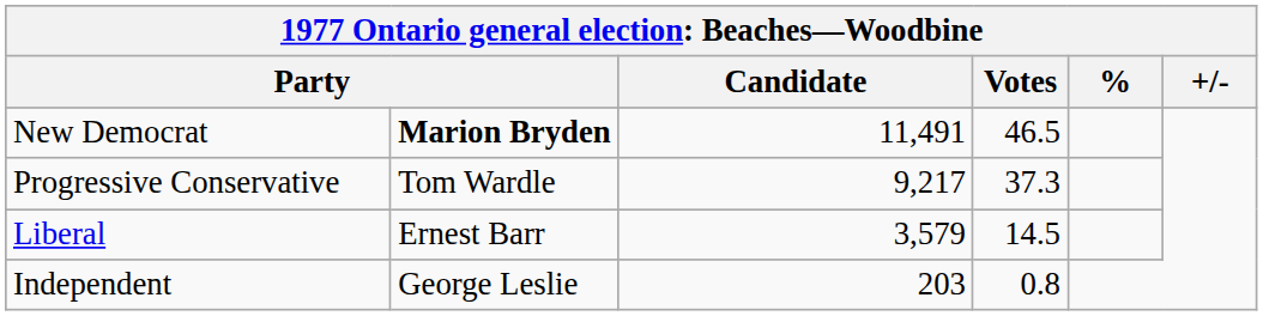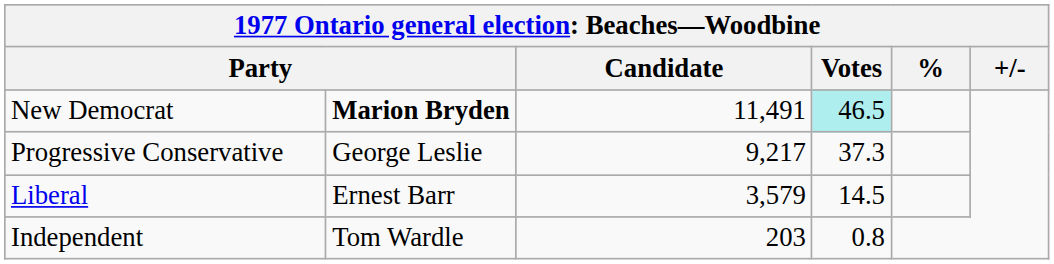New Democrat | Votes: no background -> paleturquoise background
Progressive Conservative | column 2: Tom Wardle -> George Leslie
Independent | column 2: George Leslie -> Tom Wardle
